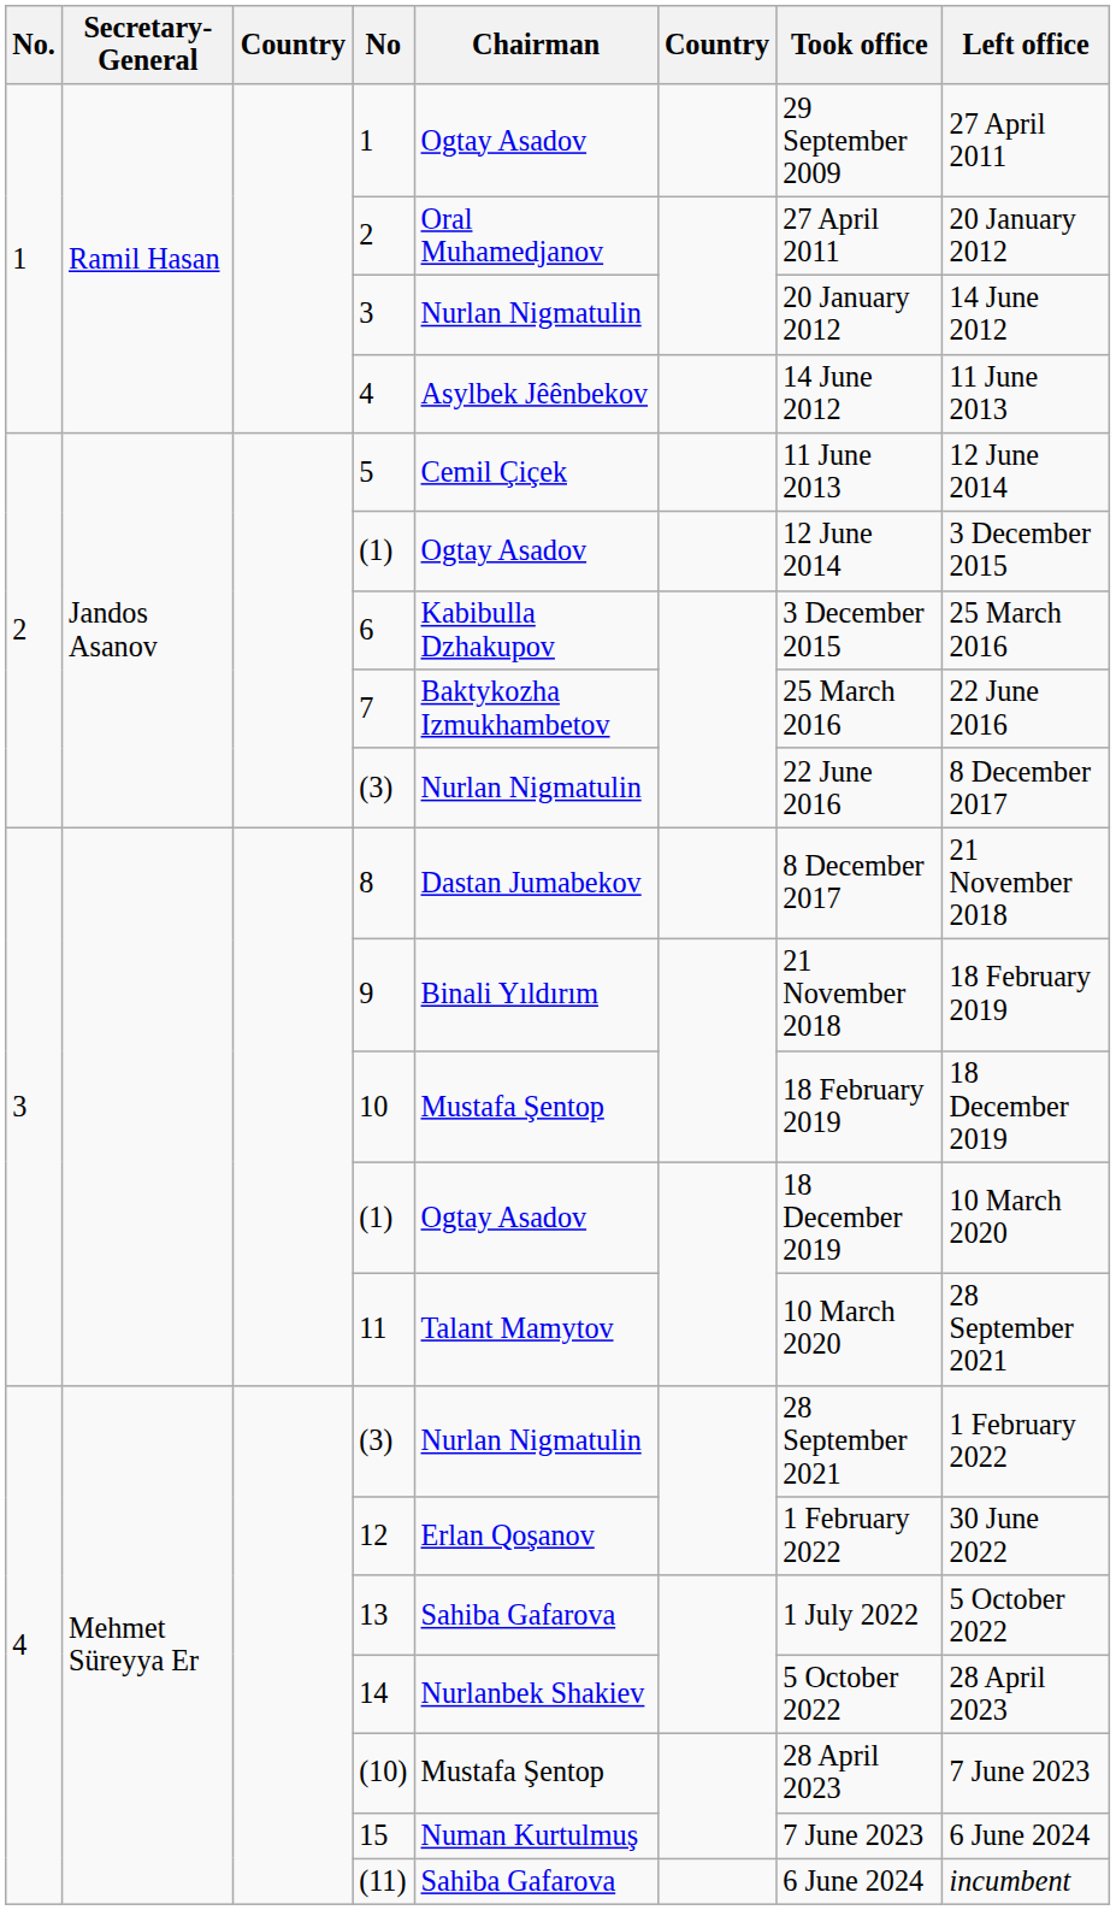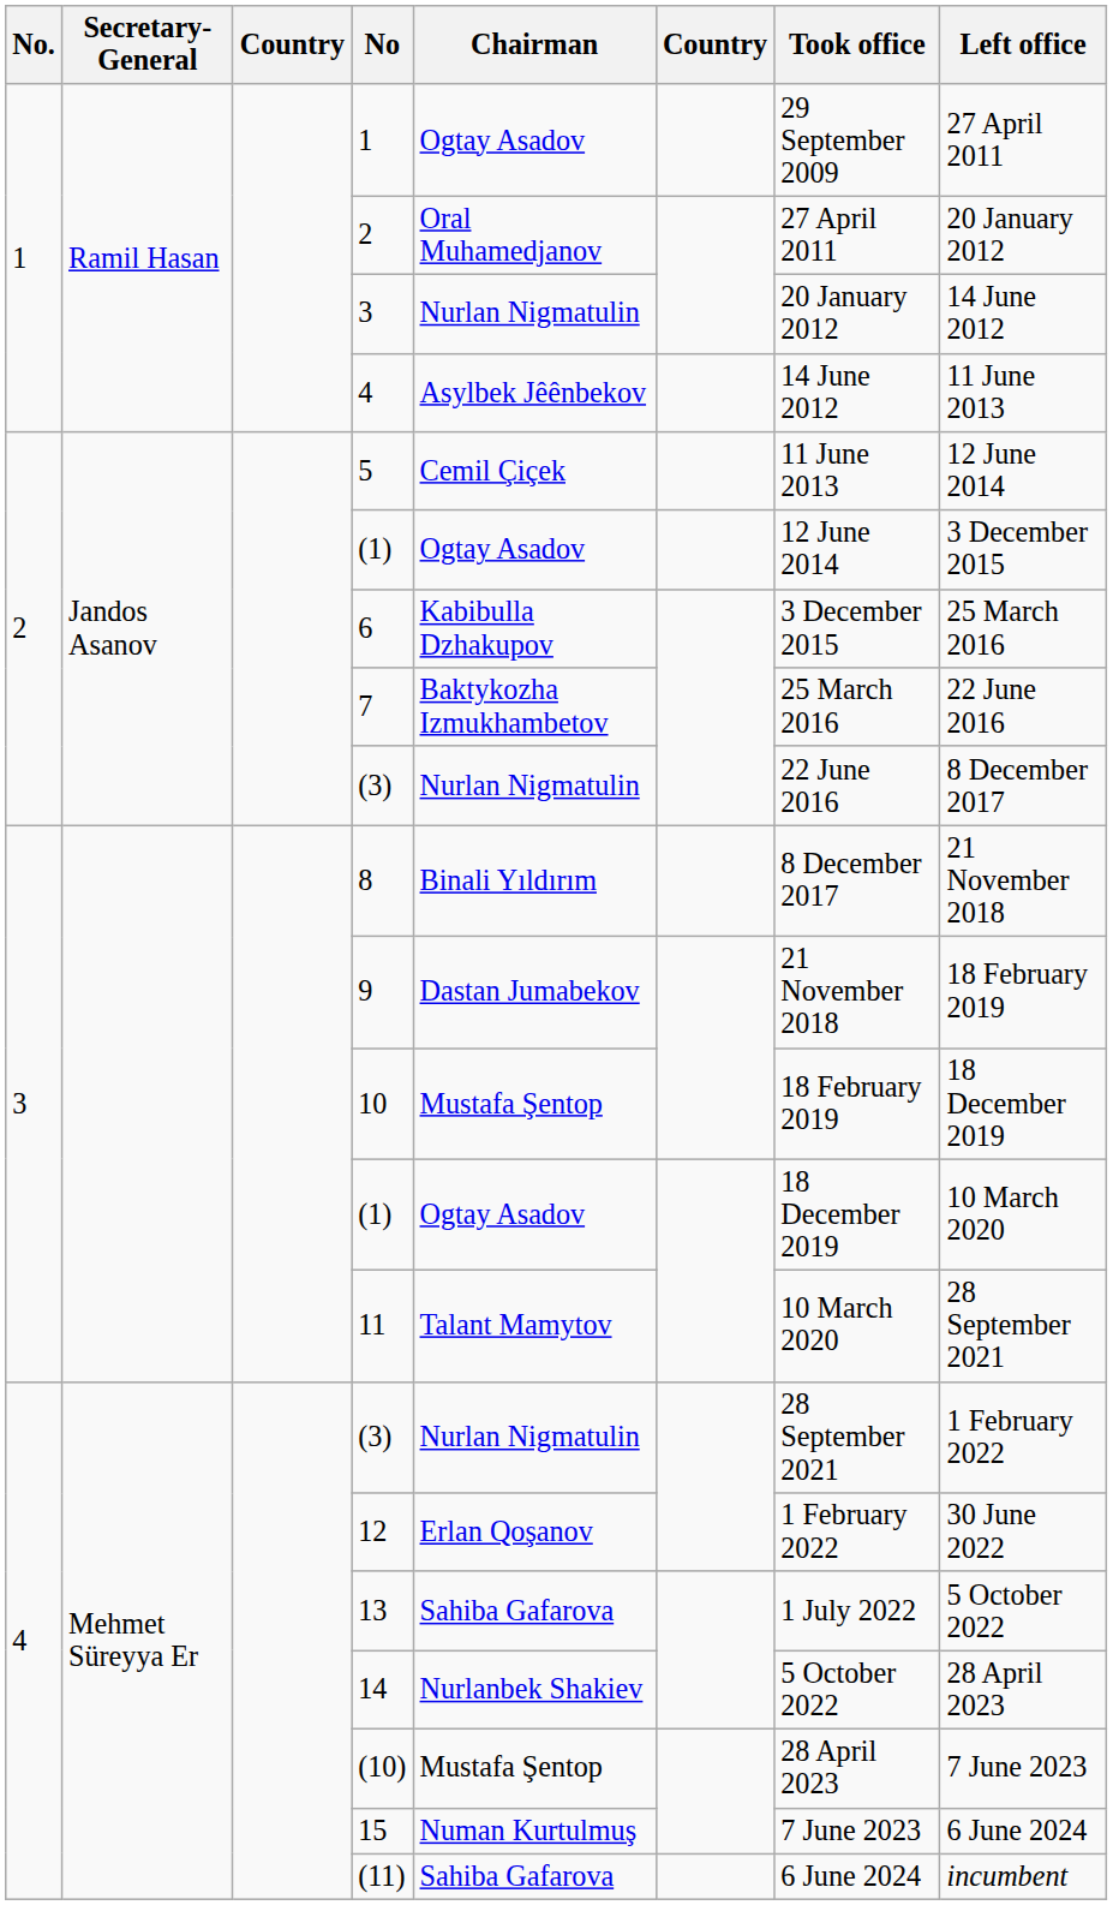8 | Chairman: Dastan Jumabekov -> Binali Yıldırım
9 | Chairman: Binali Yıldırım -> Dastan Jumabekov
